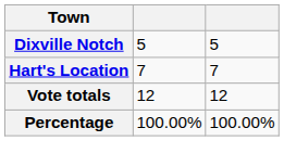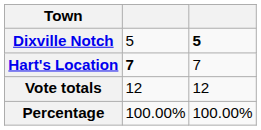Dixville Notch | column 3: normal -> bold
Hart's Location | column 2: normal -> bold
